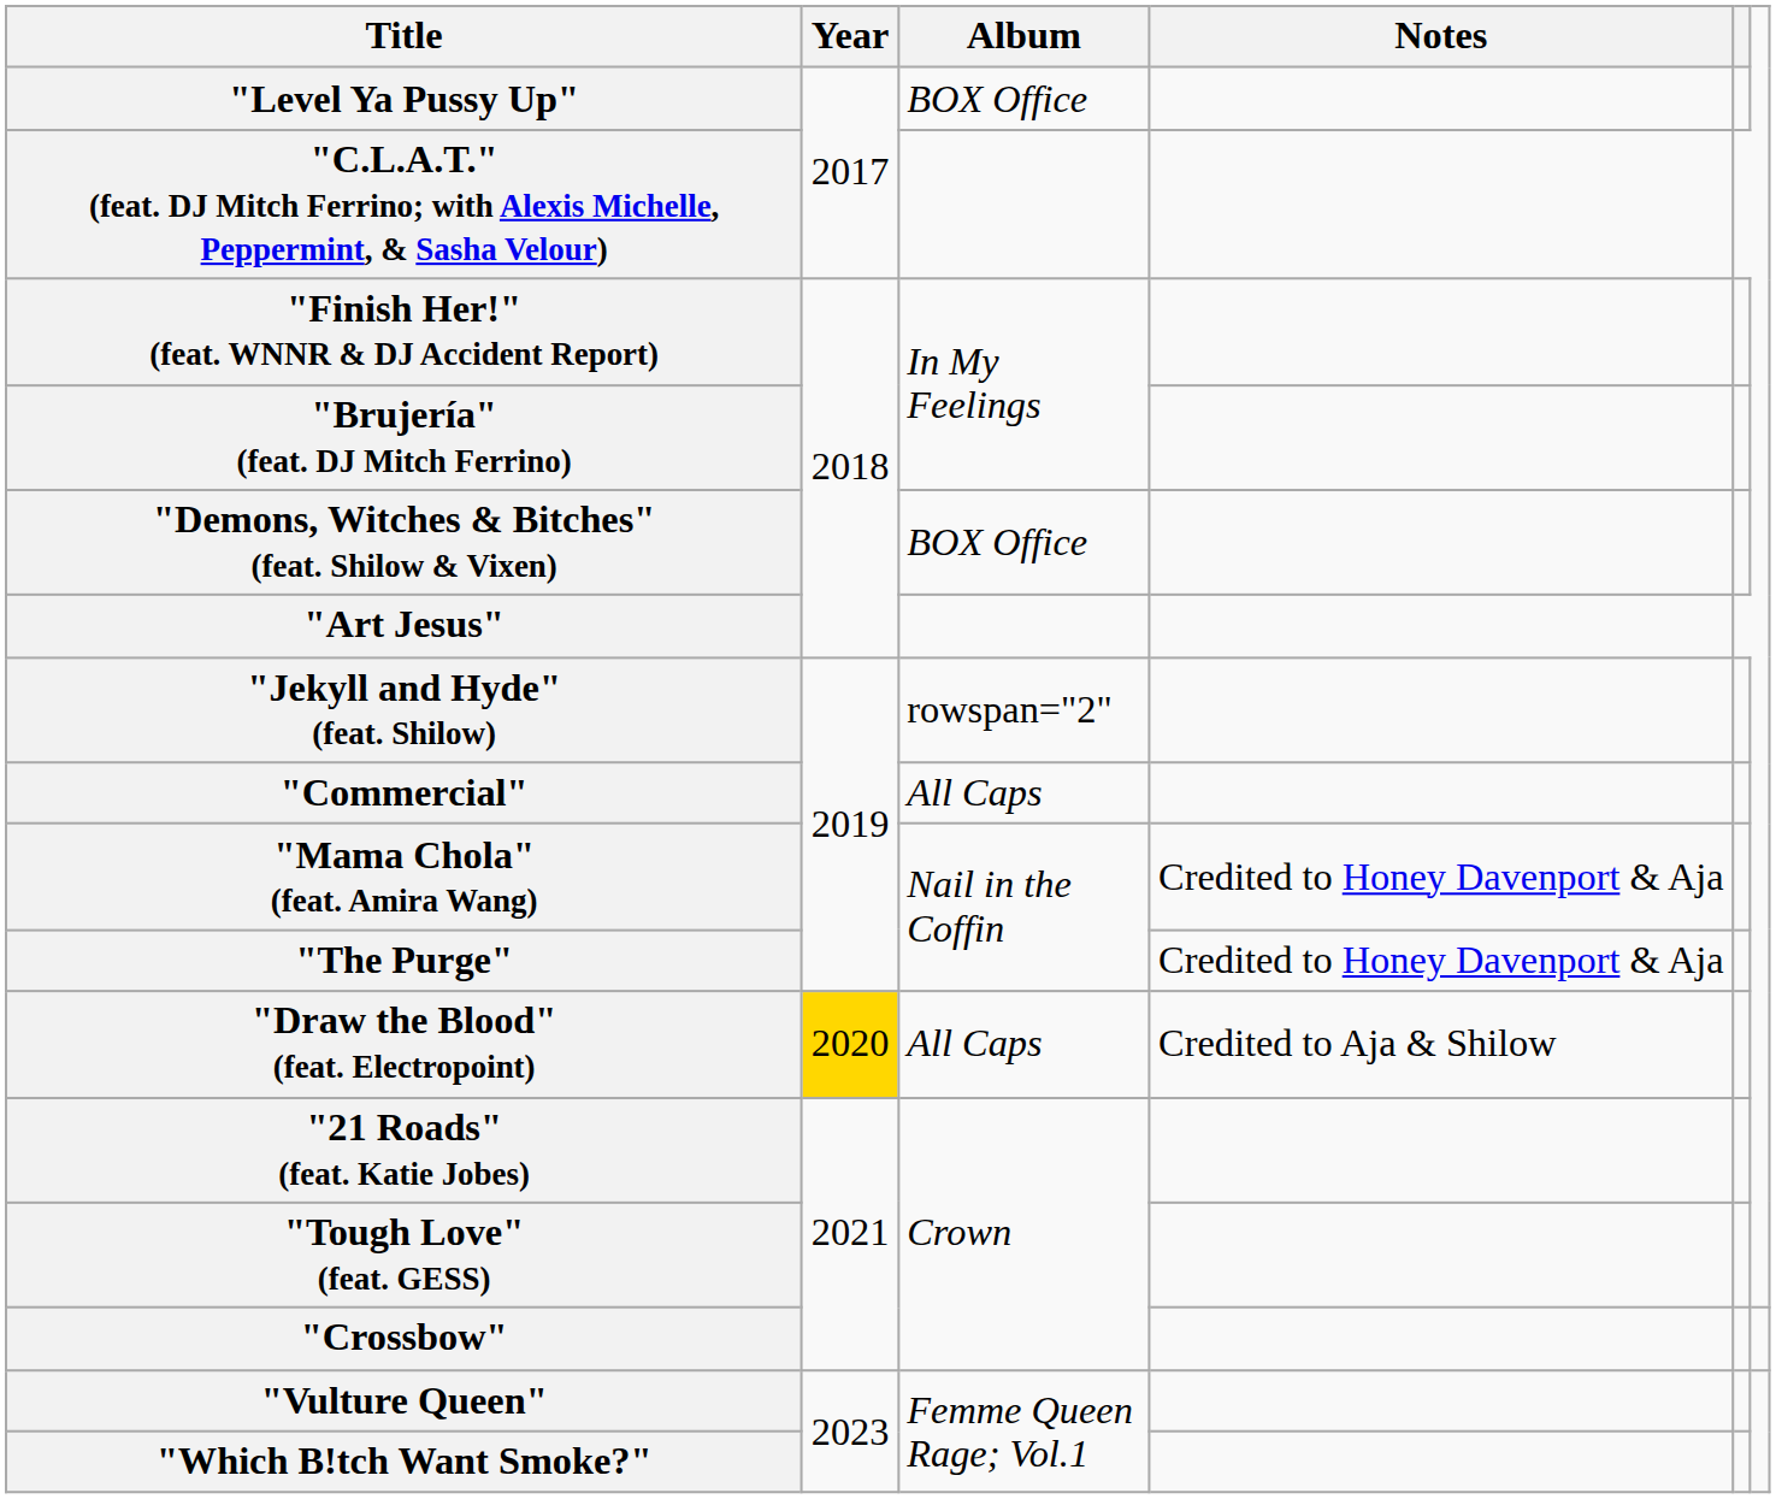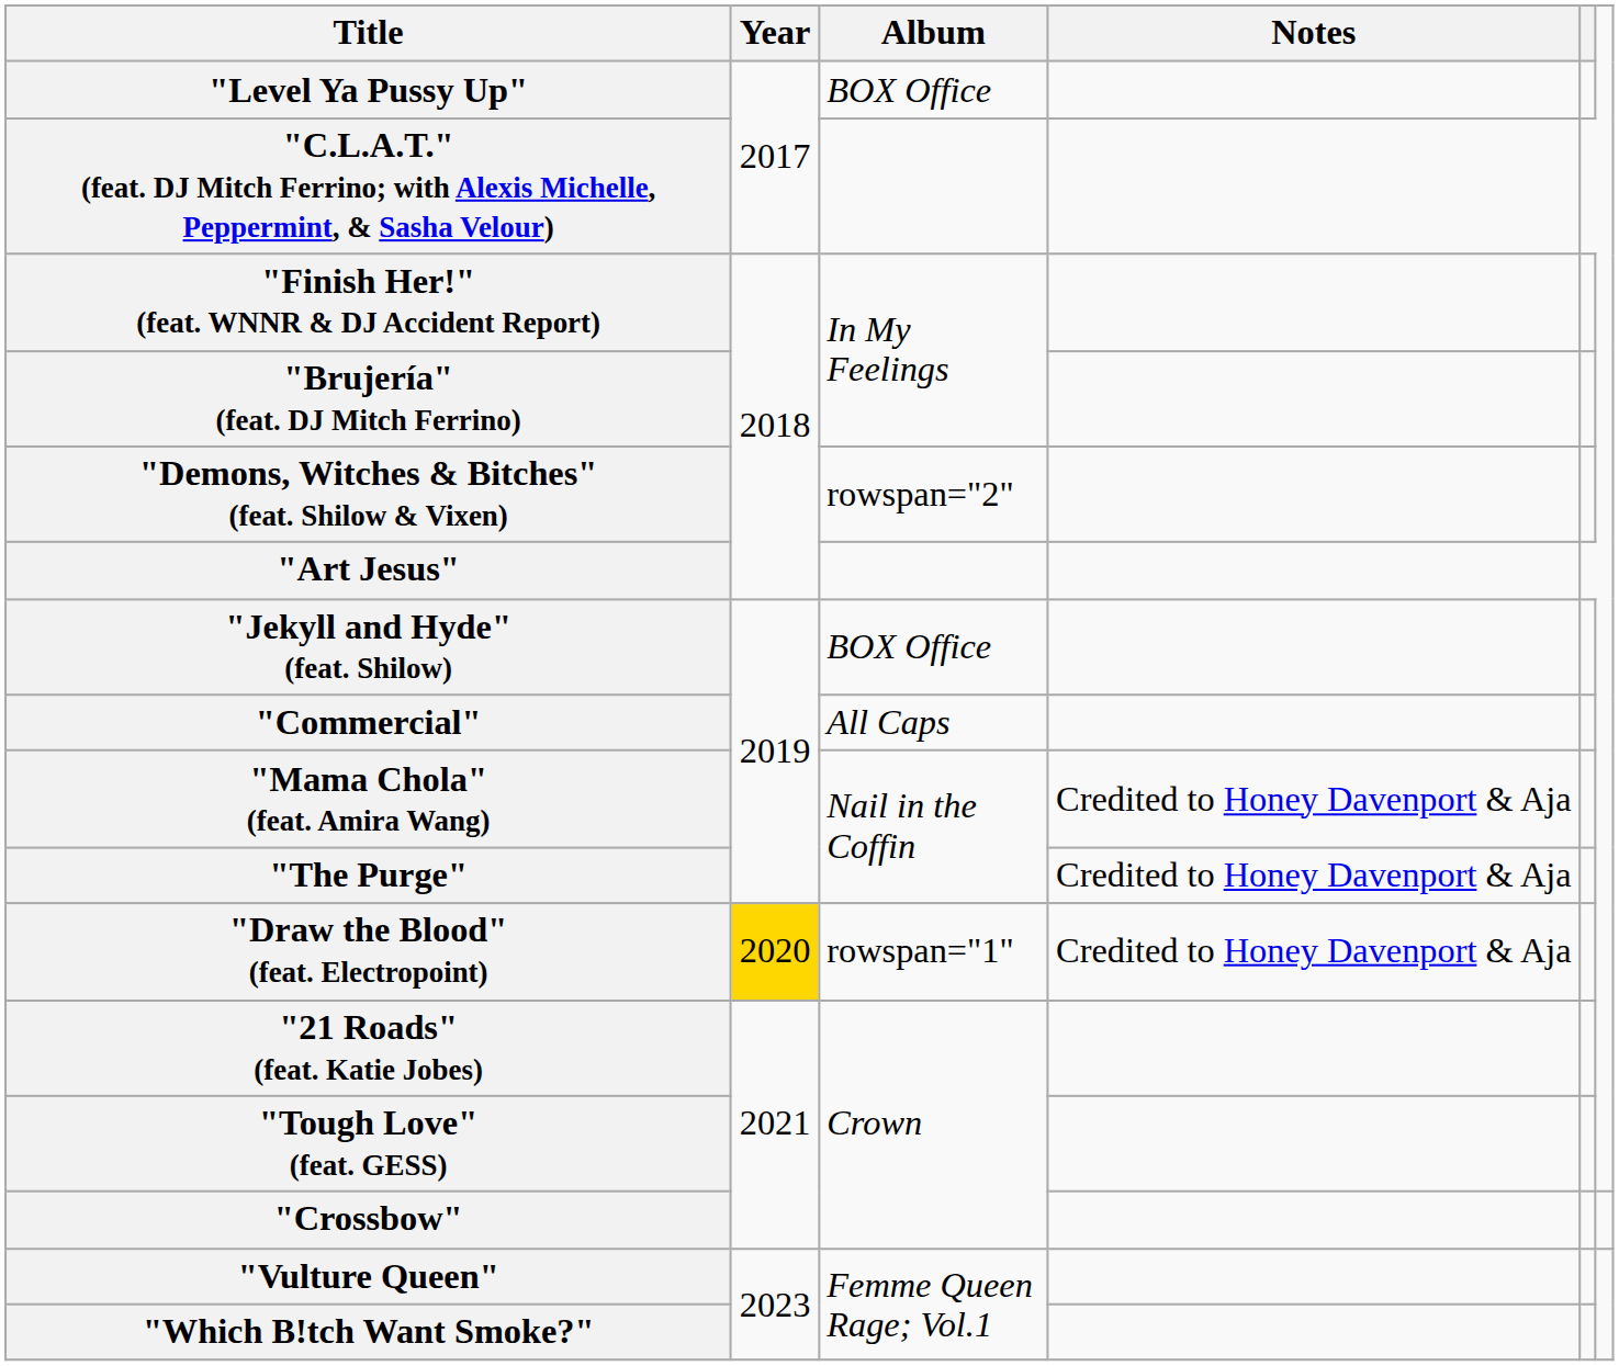"Demons, Witches & Bitches" (feat. Shilow & Vixen) | Album: BOX Office -> rowspan="2"
"Jekyll and Hyde" (feat. Shilow) | Album: rowspan="2" -> BOX Office
"Draw the Blood" (feat. Electropoint) | Album: All Caps -> rowspan="1"
"Draw the Blood" (feat. Electropoint) | Notes: Credited to Aja & Shilow -> Credited to Honey Davenport & Aja
